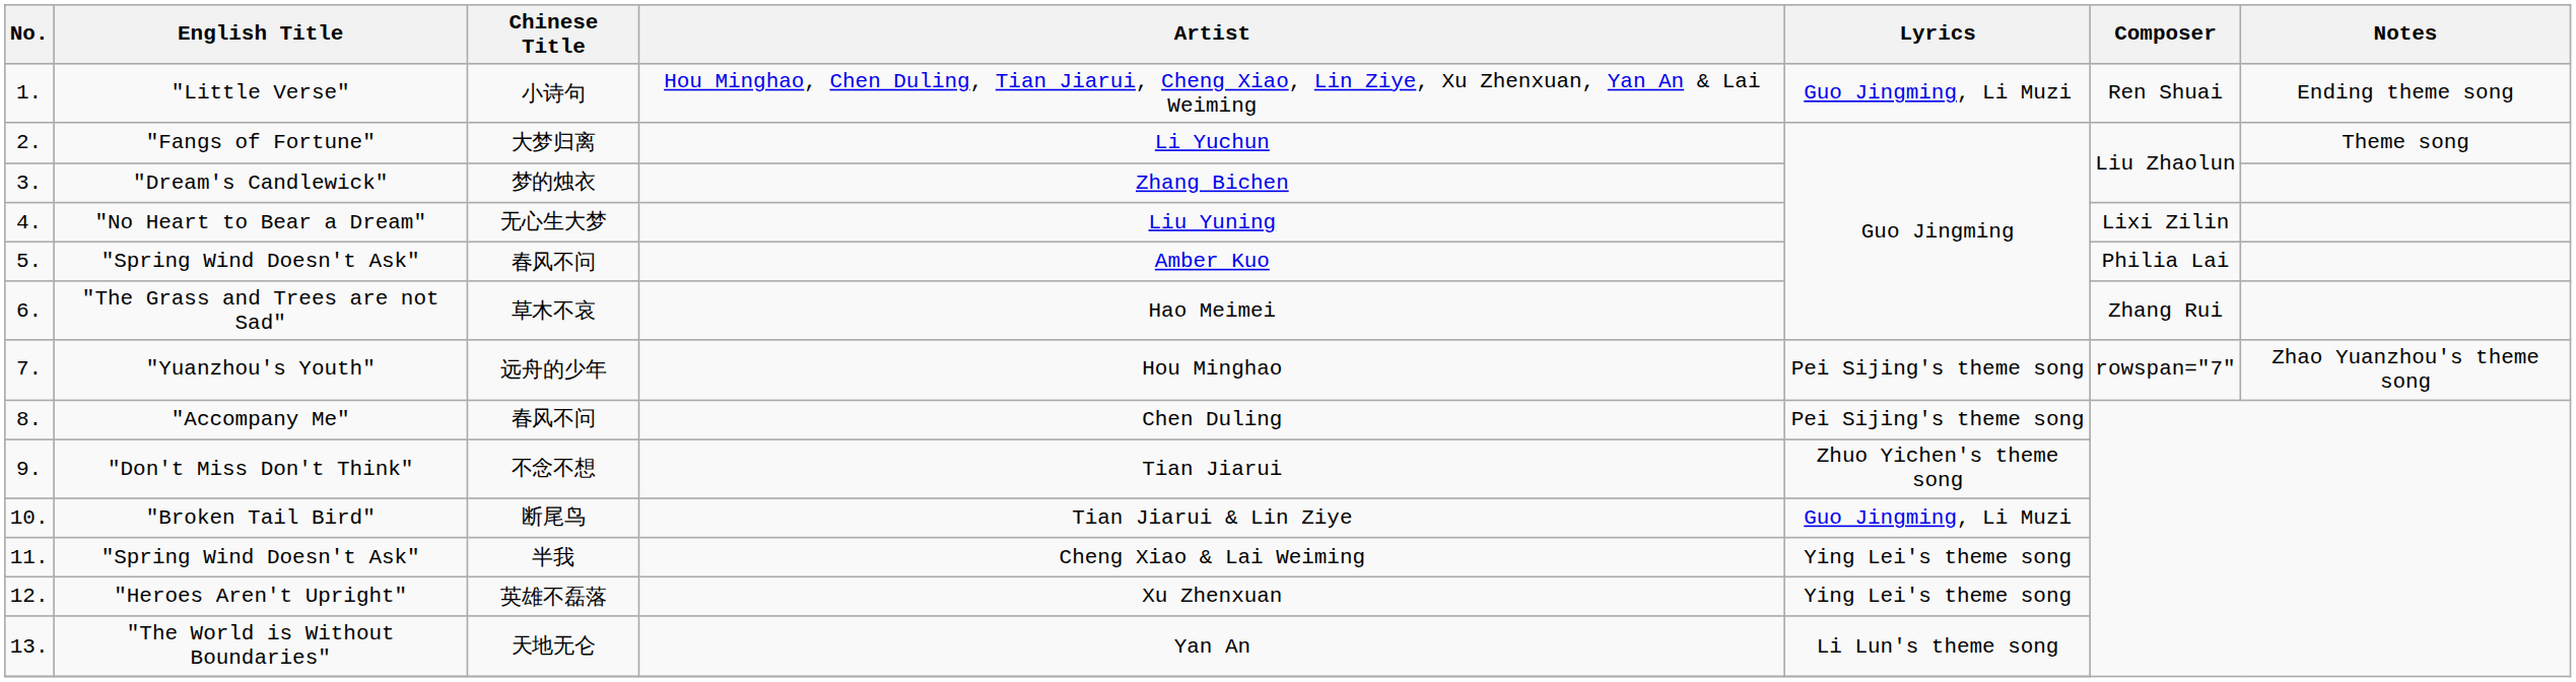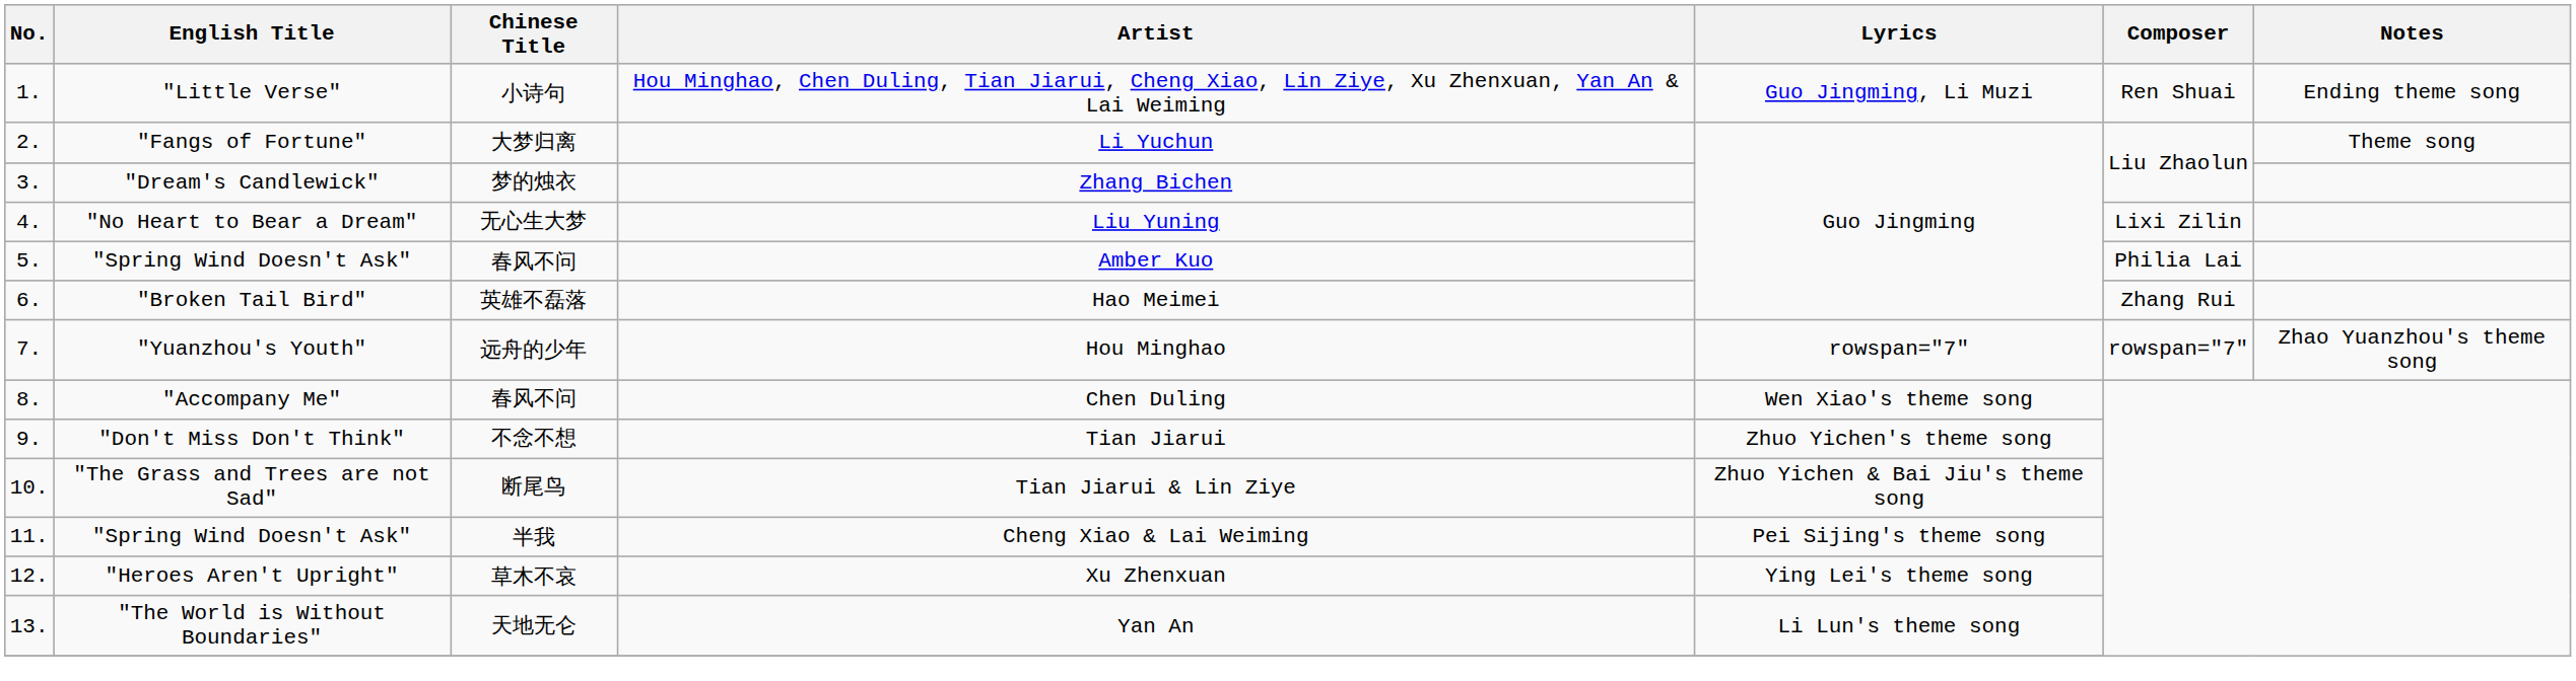Hao Meimei | English Title: "The Grass and Trees are not Sad" -> "Broken Tail Bird"
Hao Meimei | Chinese Title: 草木不哀 -> 英雄不磊落
Hou Minghao | Lyrics: Pei Sijing's theme song -> rowspan="7"
Chen Duling | Lyrics: Pei Sijing's theme song -> Wen Xiao's theme song
Tian Jiarui & Lin Ziye | English Title: "Broken Tail Bird" -> "The Grass and Trees are not Sad"
Tian Jiarui & Lin Ziye | Lyrics: Guo Jingming, Li Muzi -> Zhuo Yichen & Bai Jiu's theme song
Cheng Xiao & Lai Weiming | Lyrics: Ying Lei's theme song -> Pei Sijing's theme song
Xu Zhenxuan | Chinese Title: 英雄不磊落 -> 草木不哀
